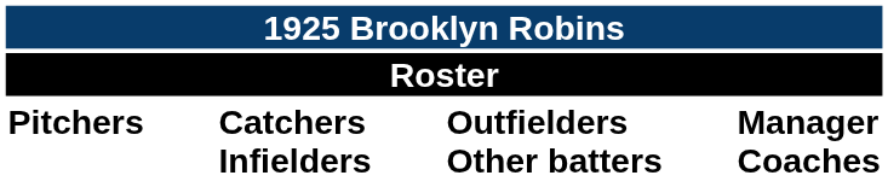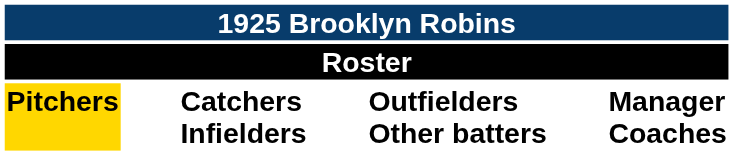Pitchers | column 1: no background -> gold background
